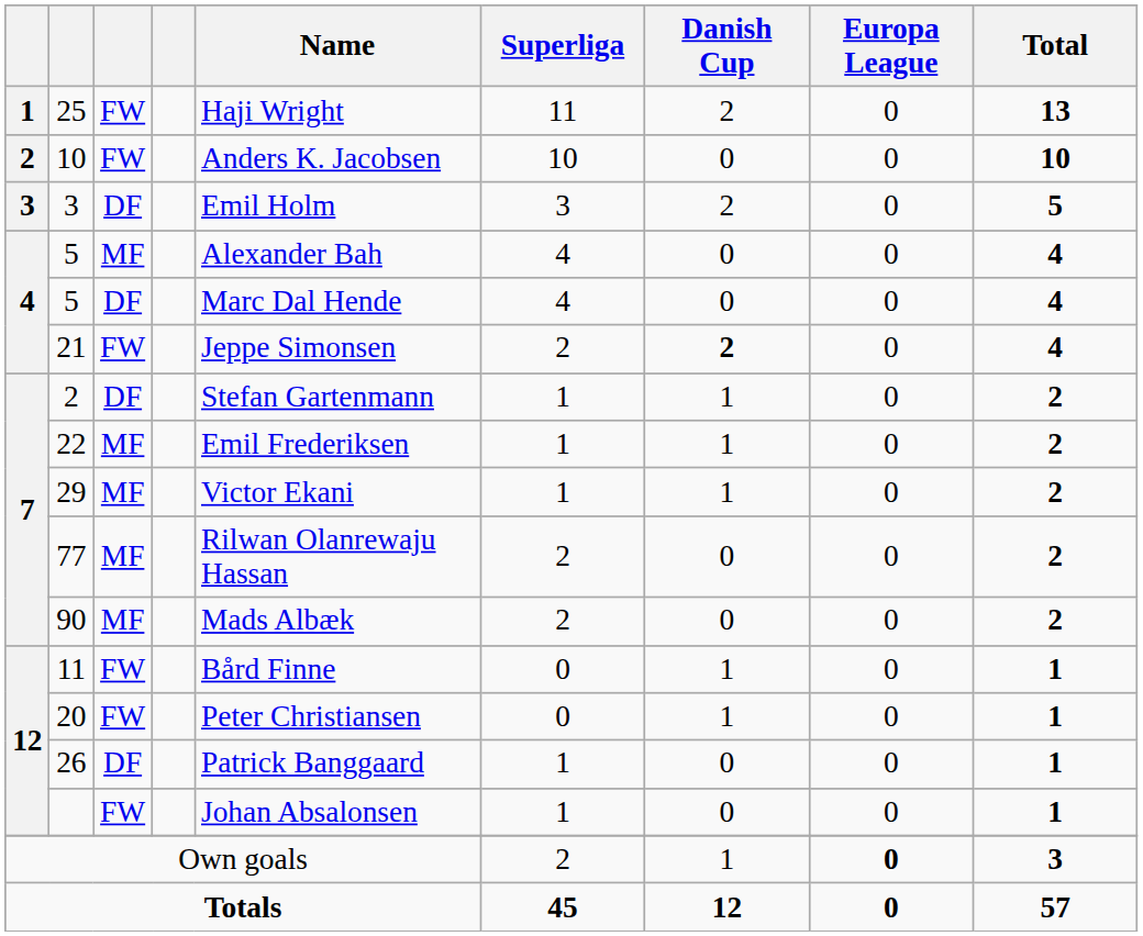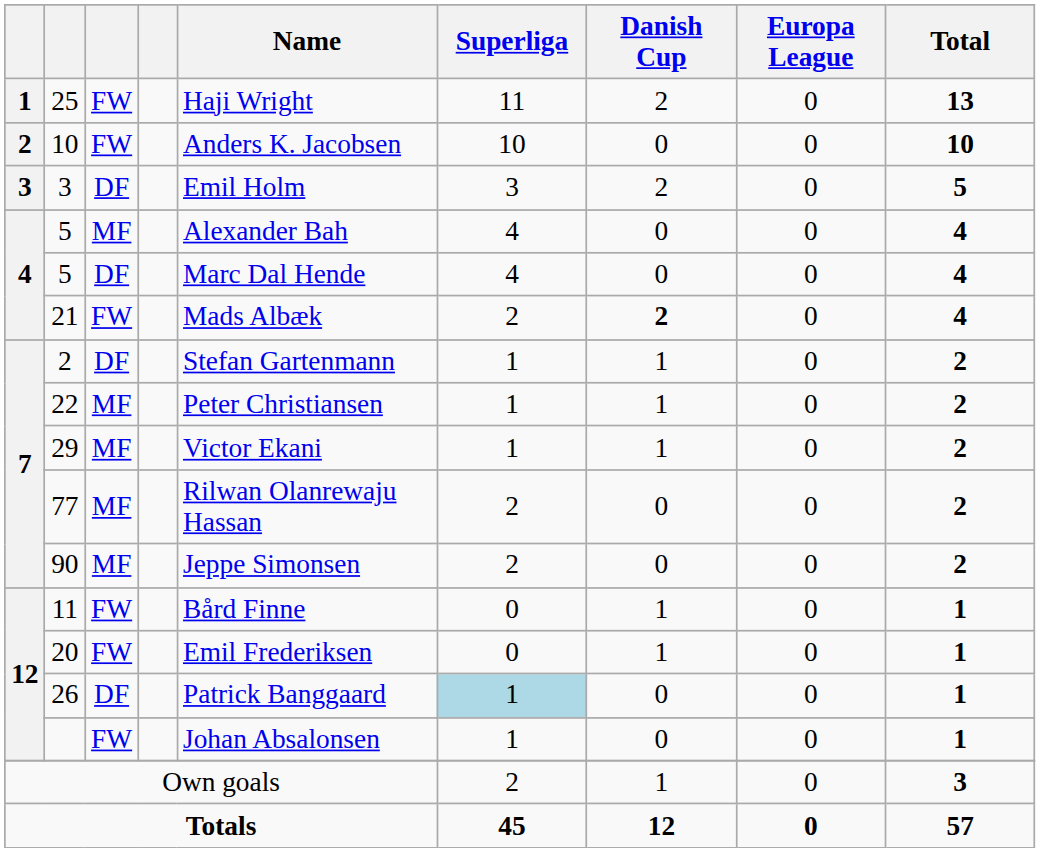21 | Name: Jeppe Simonsen -> Mads Albæk
22 | Name: Emil Frederiksen -> Peter Christiansen
90 | Name: Mads Albæk -> Jeppe Simonsen
20 | Name: Peter Christiansen -> Emil Frederiksen
26 | Superliga: no background -> lightblue background
Own goals | Europa League: bold -> normal
